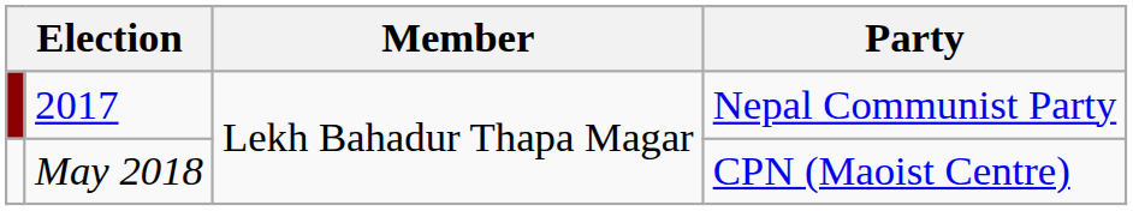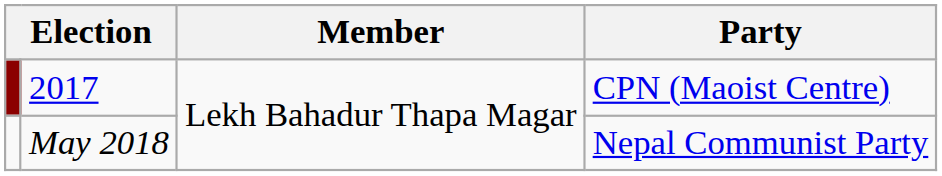2017 | Party: Nepal Communist Party -> CPN (Maoist Centre)
May 2018 | Party: CPN (Maoist Centre) -> Nepal Communist Party
